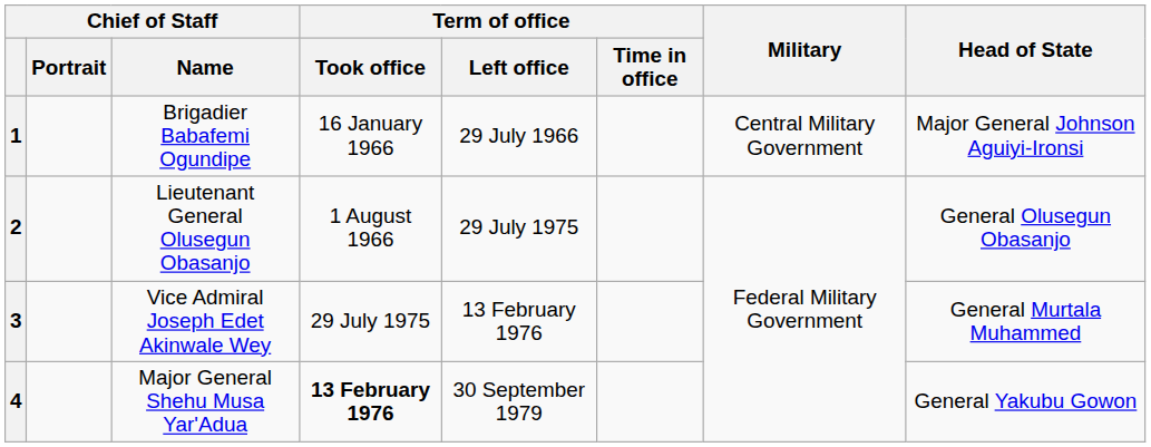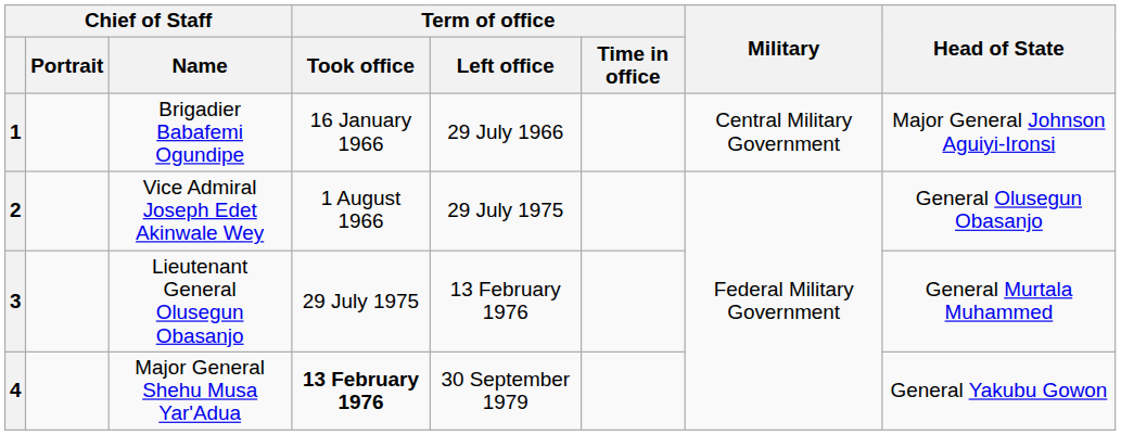2 | Chief of Staff / Name: Lieutenant General Olusegun Obasanjo -> Vice Admiral Joseph Edet Akinwale Wey
3 | Chief of Staff / Name: Vice Admiral Joseph Edet Akinwale Wey -> Lieutenant General Olusegun Obasanjo
